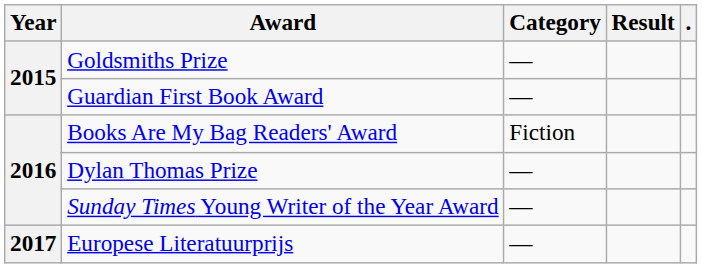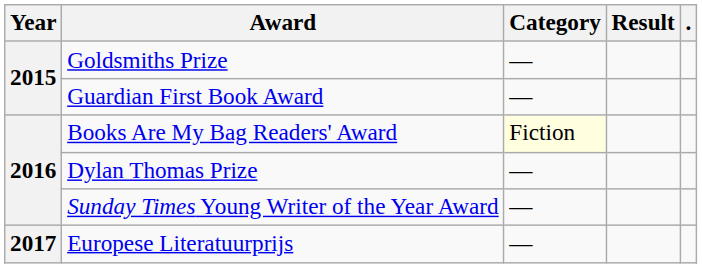Books Are My Bag Readers' Award | Category: no background -> lightyellow background
